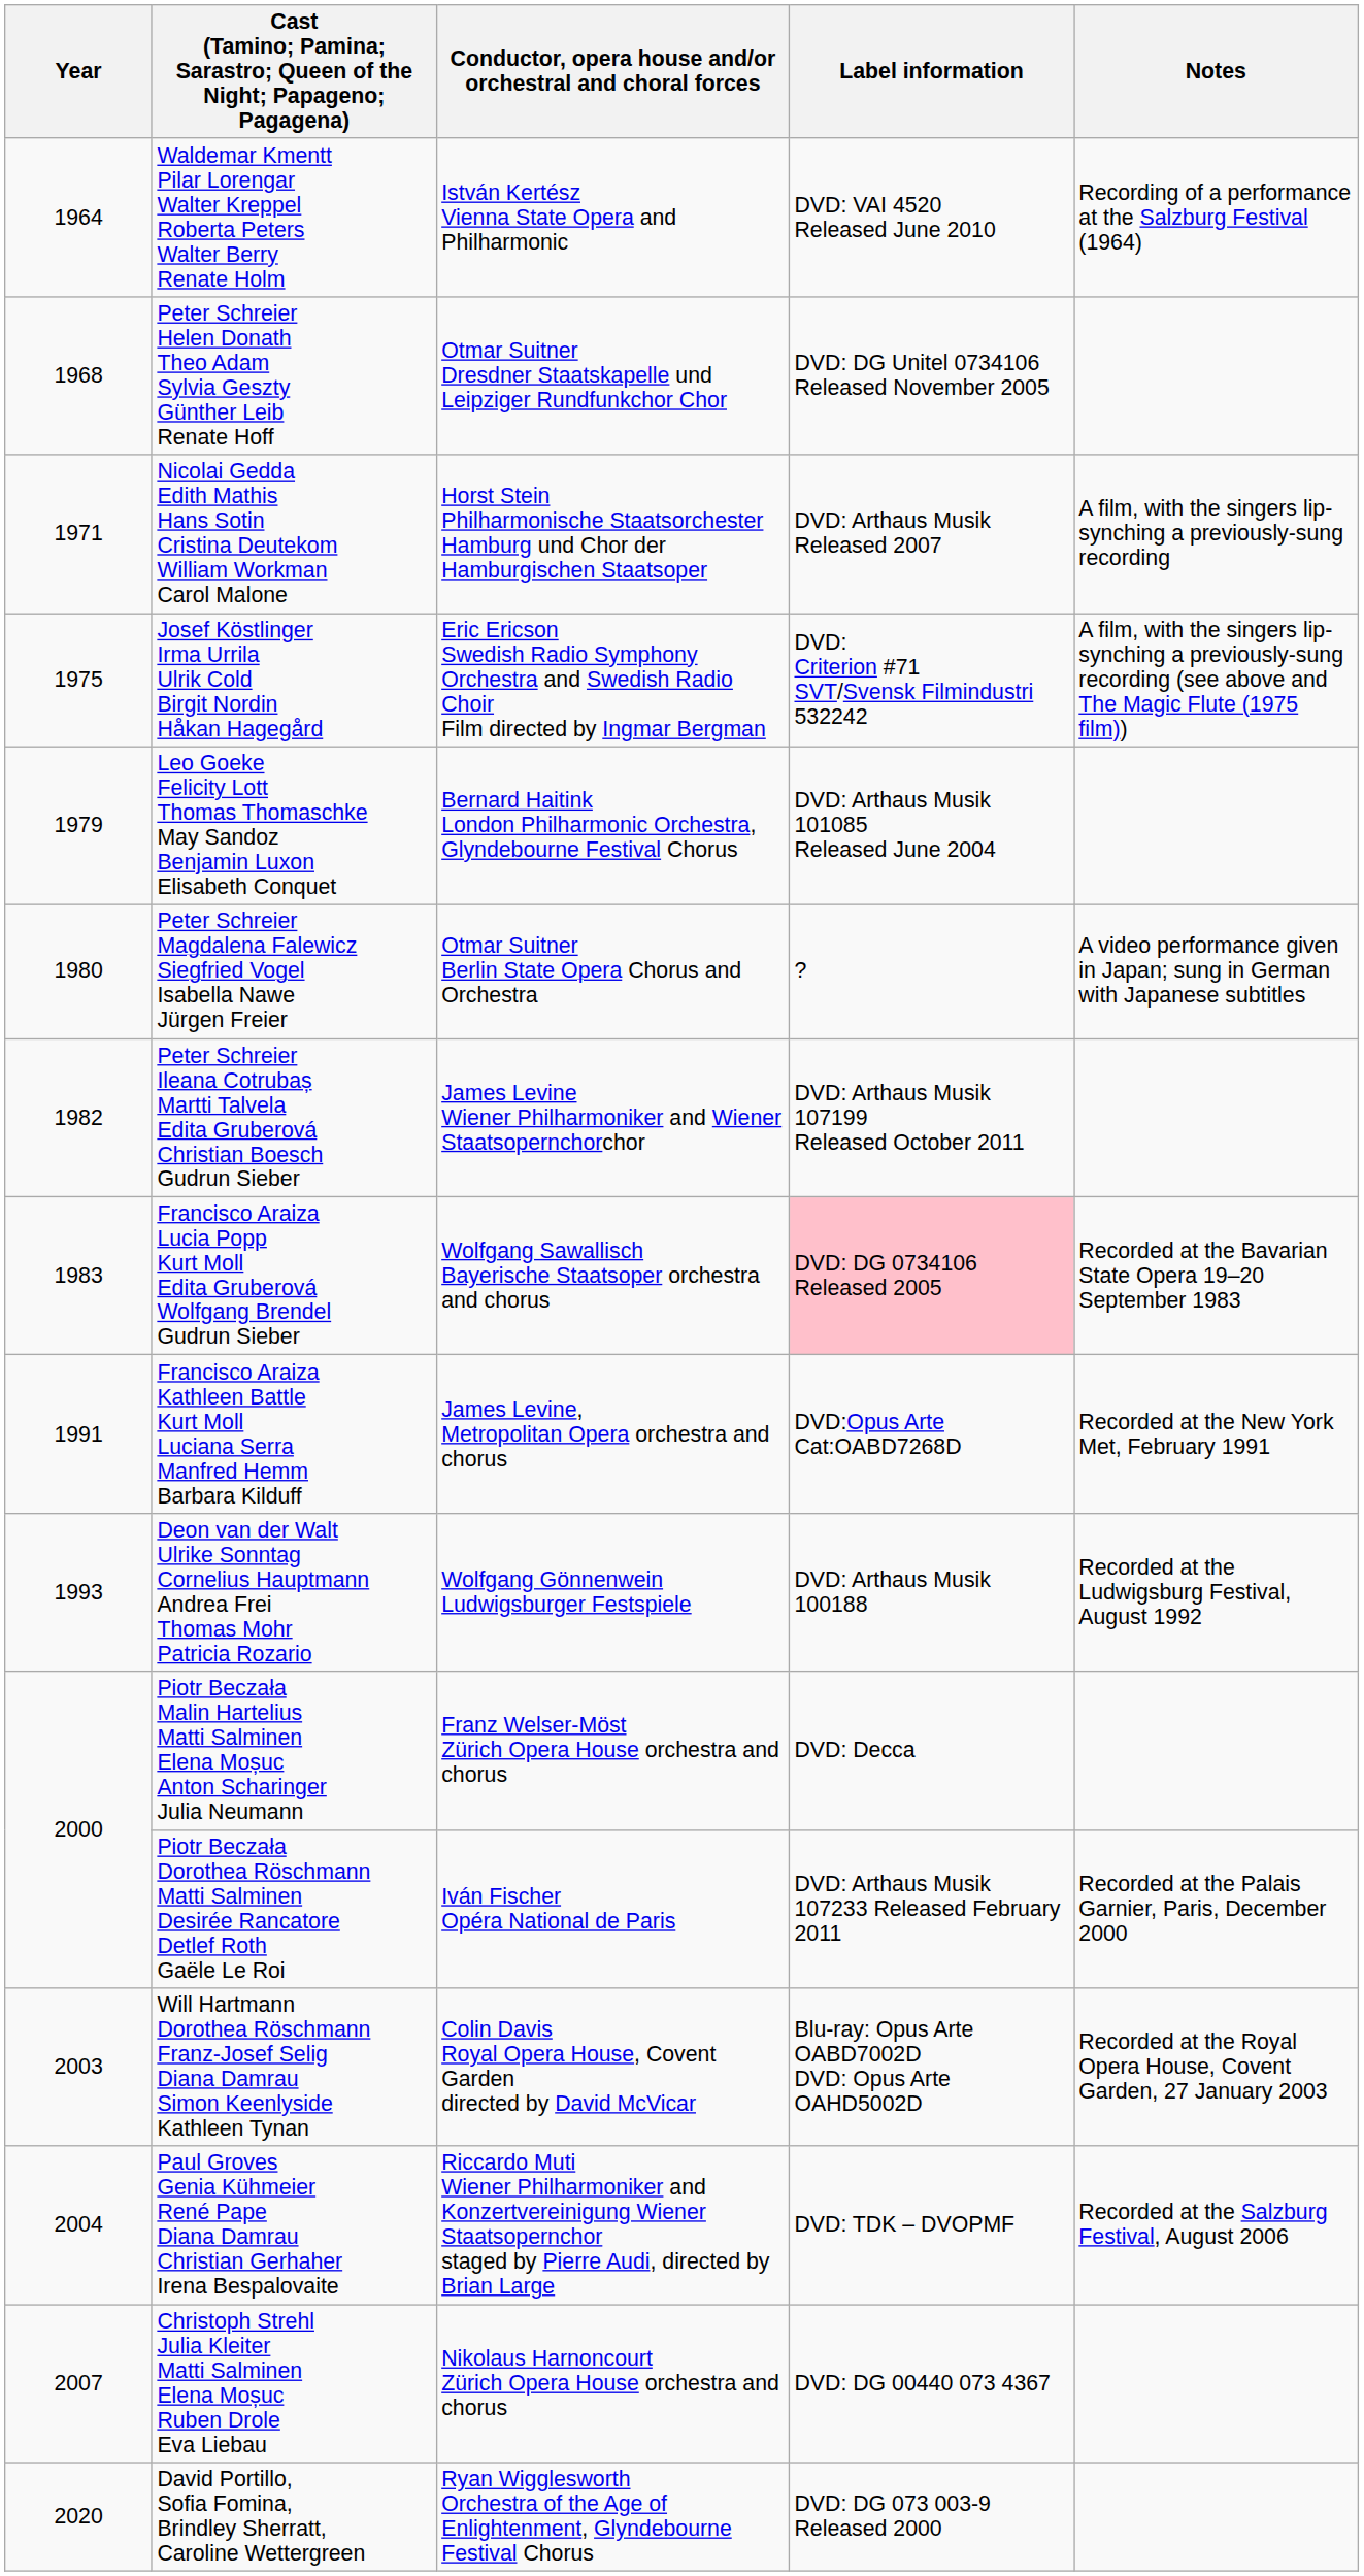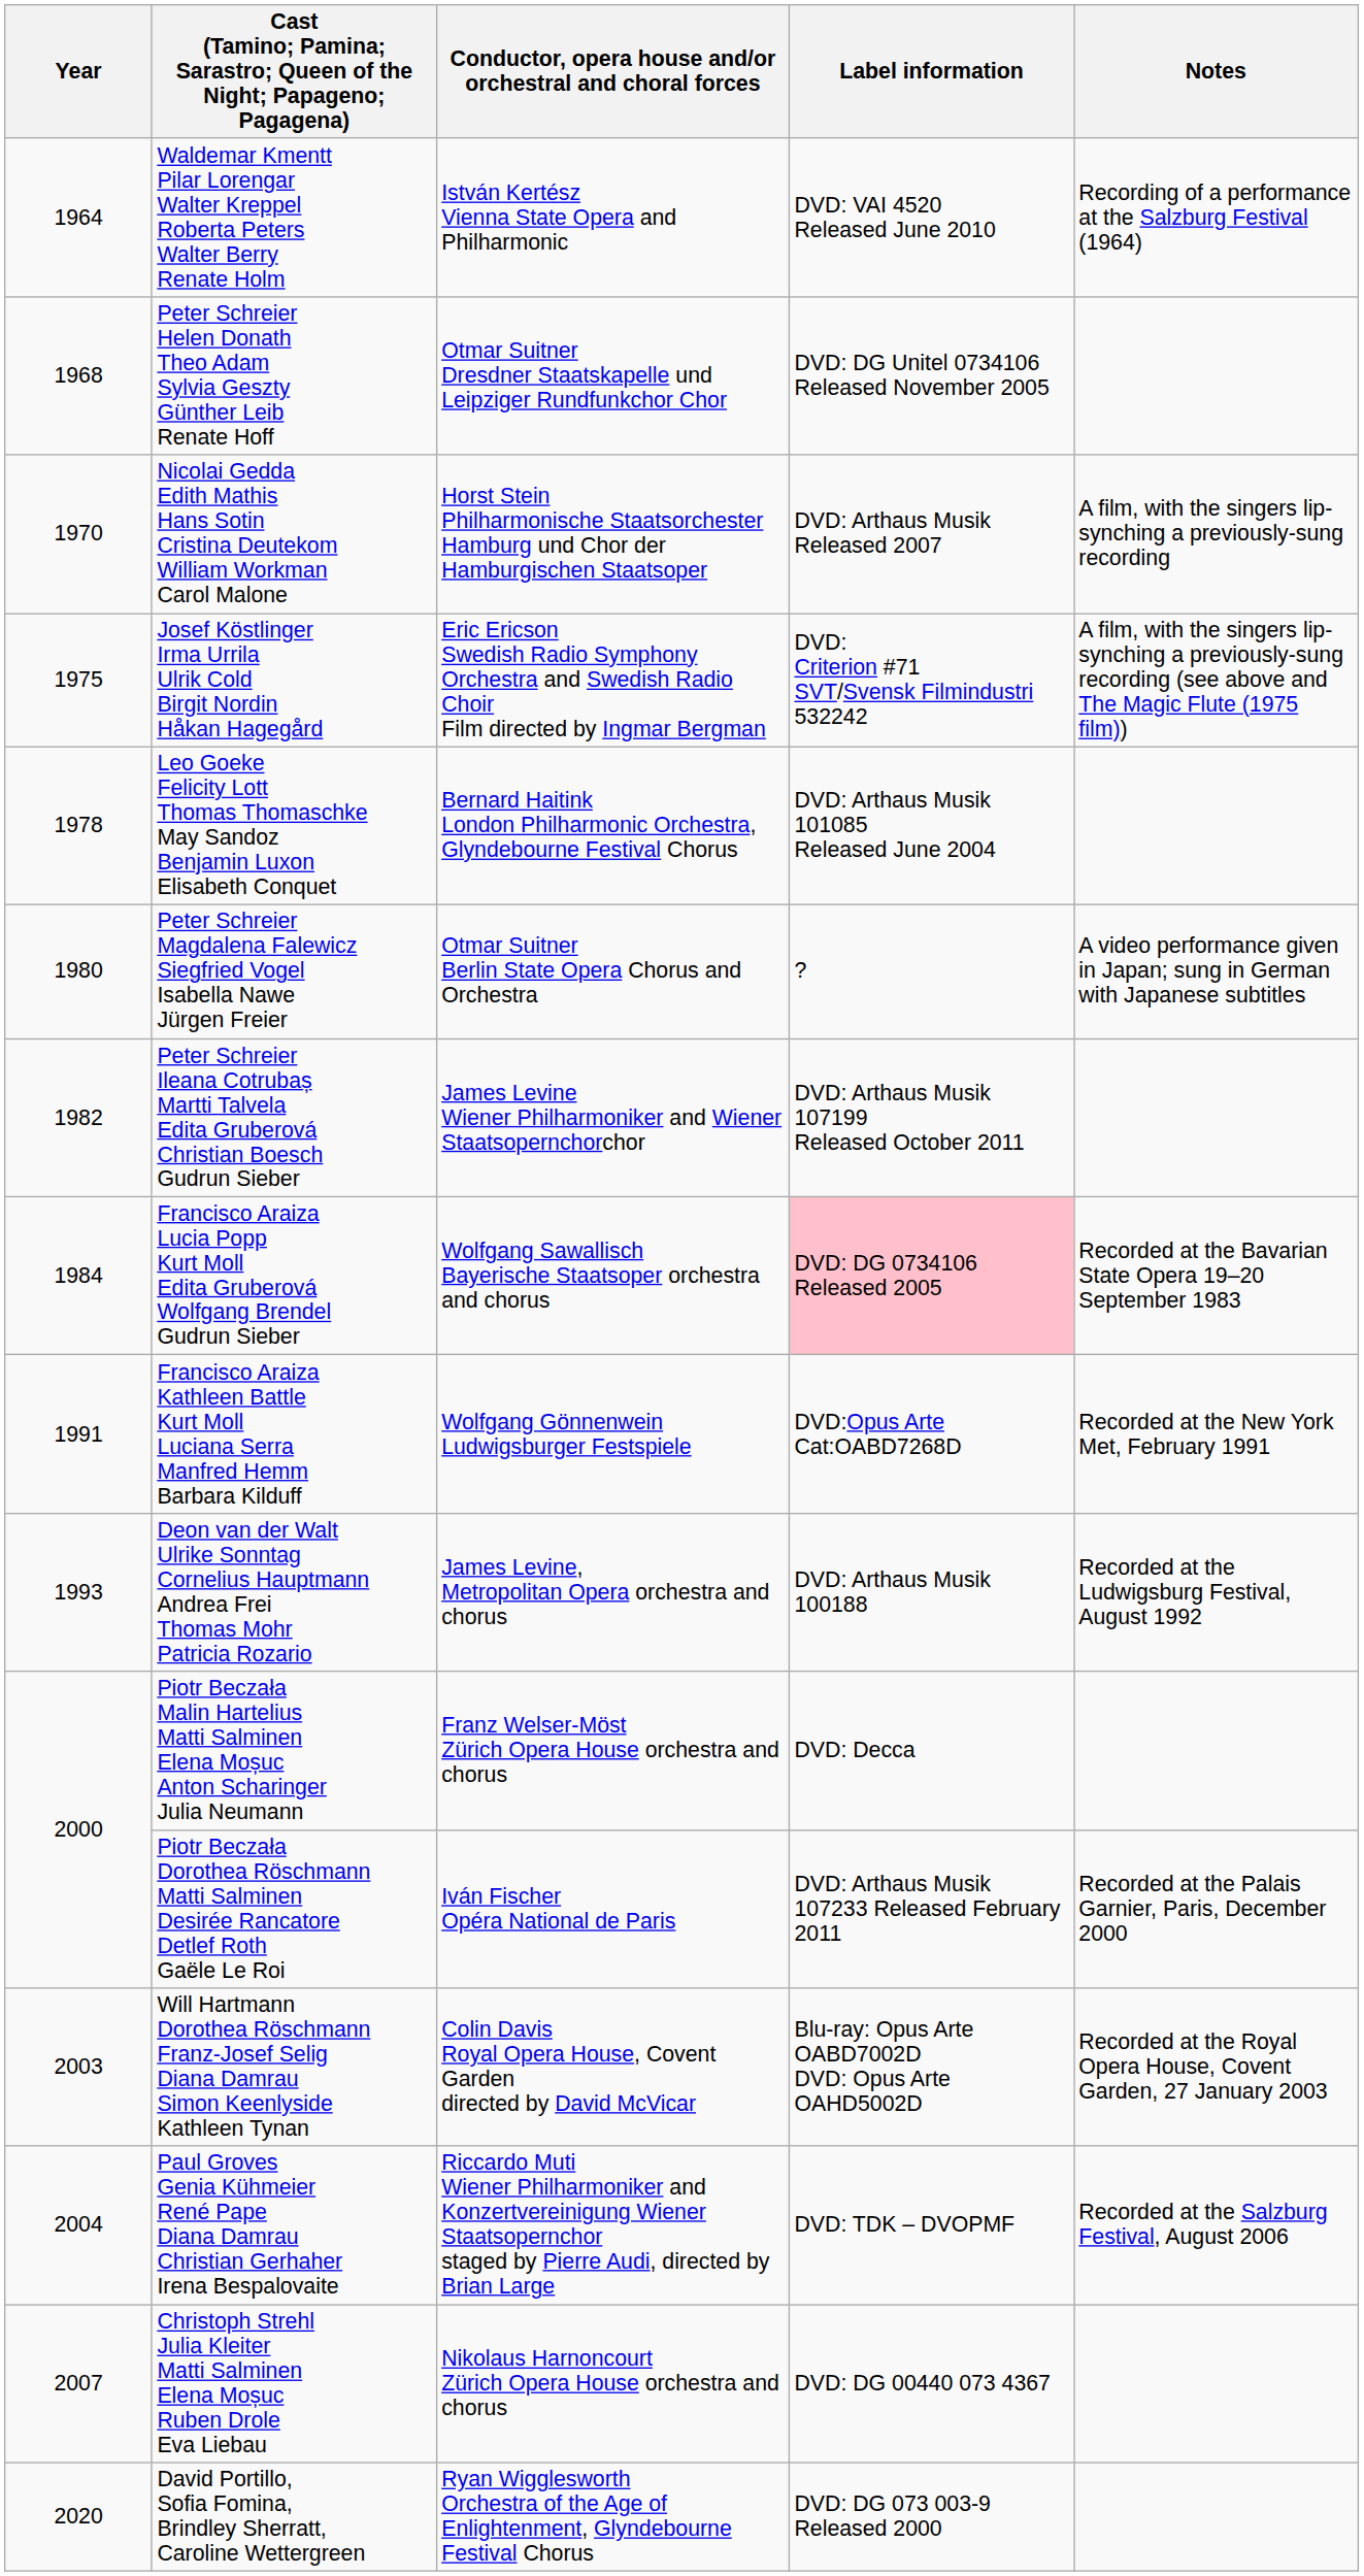row 4 | Year: 1971 -> 1970
row 6 | Year: 1979 -> 1978
row 9 | Year: 1983 -> 1984
row 10 | Conductor, opera house and/or orchestral and choral forces: James Levine, Metropolitan Opera orchestra and chorus -> Wolfgang Gönnenwein Ludwigsburger Festspiele
row 11 | Conductor, opera house and/or orchestral and choral forces: Wolfgang Gönnenwein Ludwigsburger Festspiele -> James Levine, Metropolitan Opera orchestra and chorus
